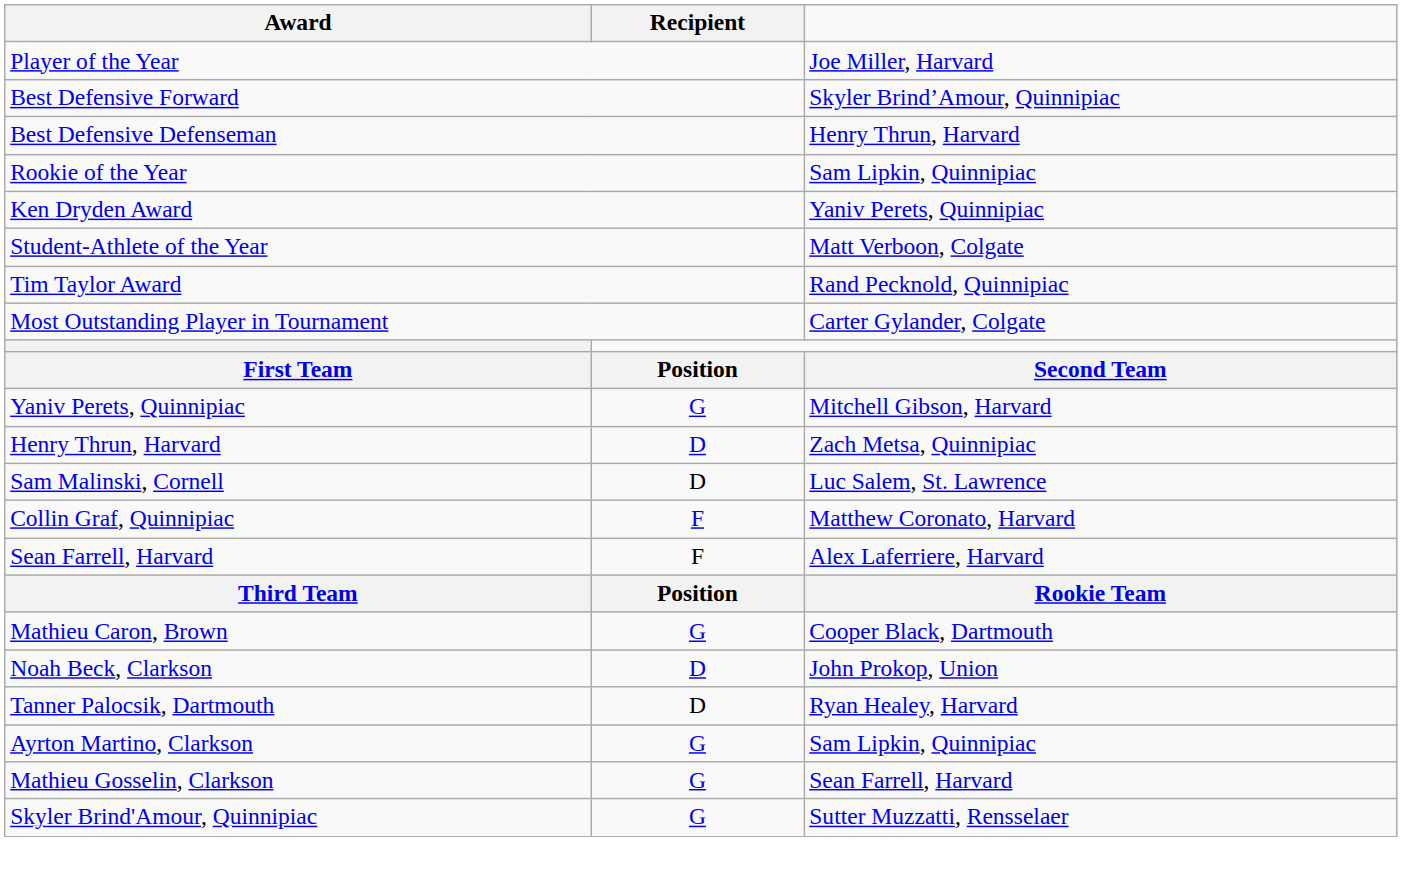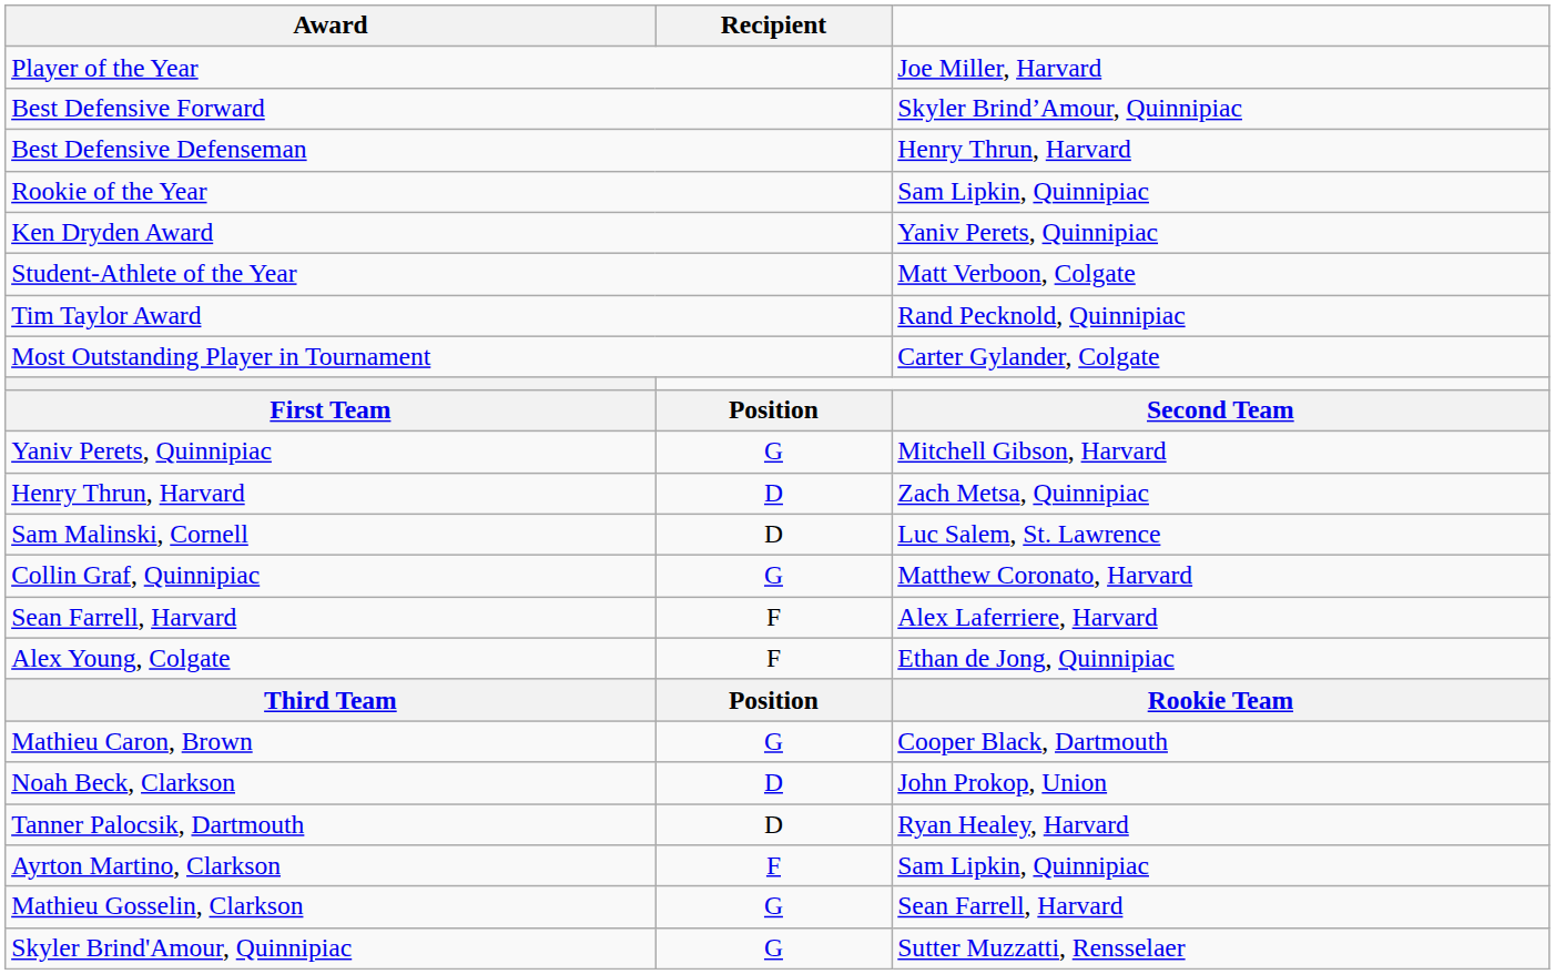Collin Graf, Quinnipiac | Recipient: F -> G
+ row: Alex Young, Colgate | F | Ethan de Jong, Quinnipiac
Ayrton Martino, Clarkson | Recipient: G -> F
